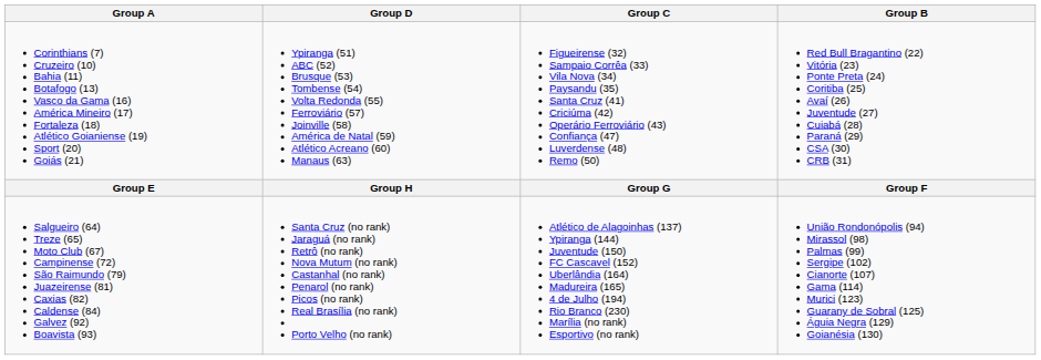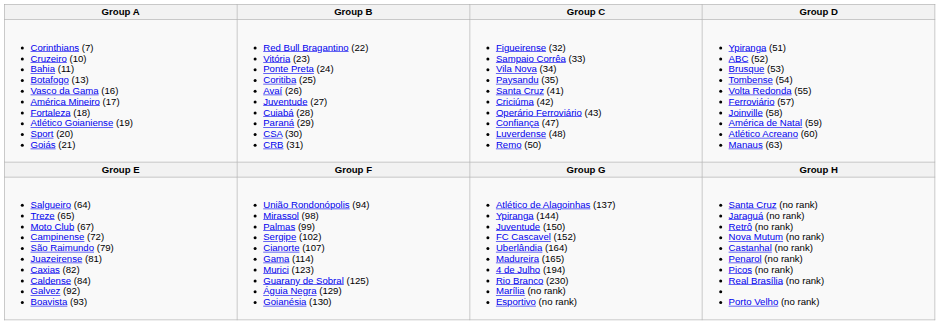columns swapped: Group B <-> Group D
